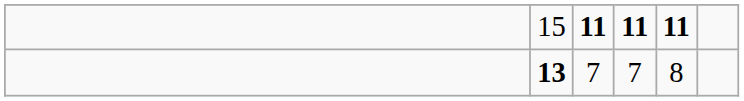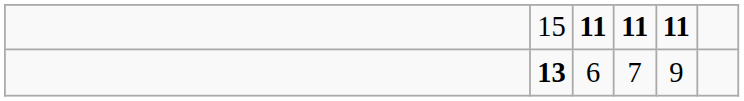row 2 | column 3: 7 -> 6
row 2 | column 5: 8 -> 9
